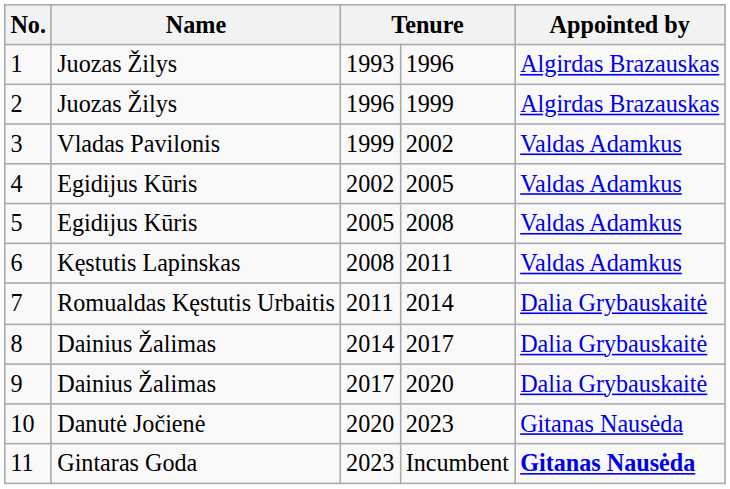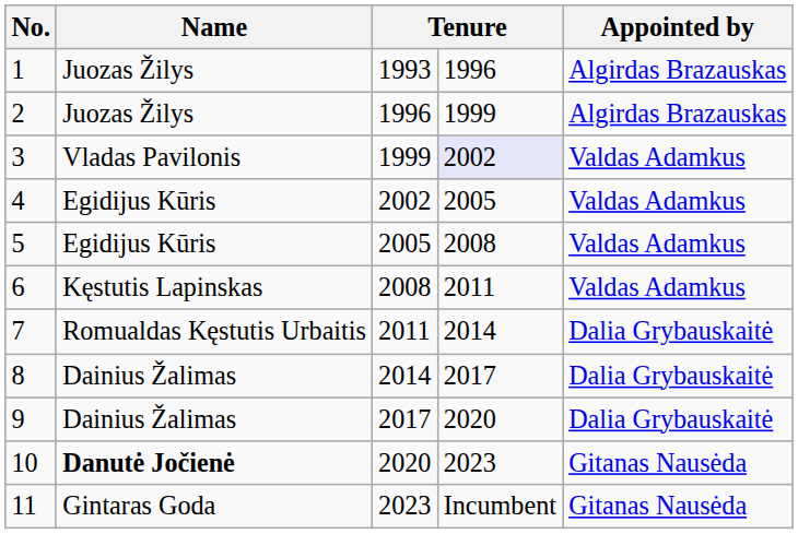3 | column 4: no background -> lavender background
10 | Name: normal -> bold
11 | Appointed by: bold -> normal
